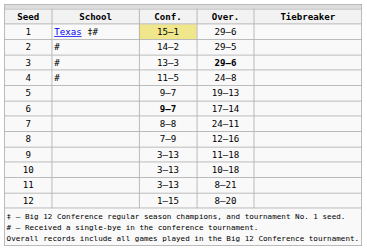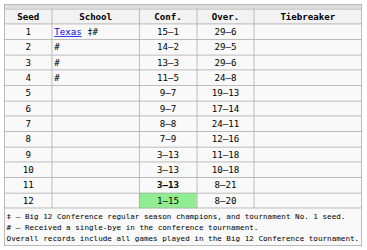1 | column 3: khaki background -> no background
3 | column 4: bold -> normal
6 | column 3: bold -> normal
11 | column 3: normal -> bold
12 | column 3: no background -> lightgreen background
